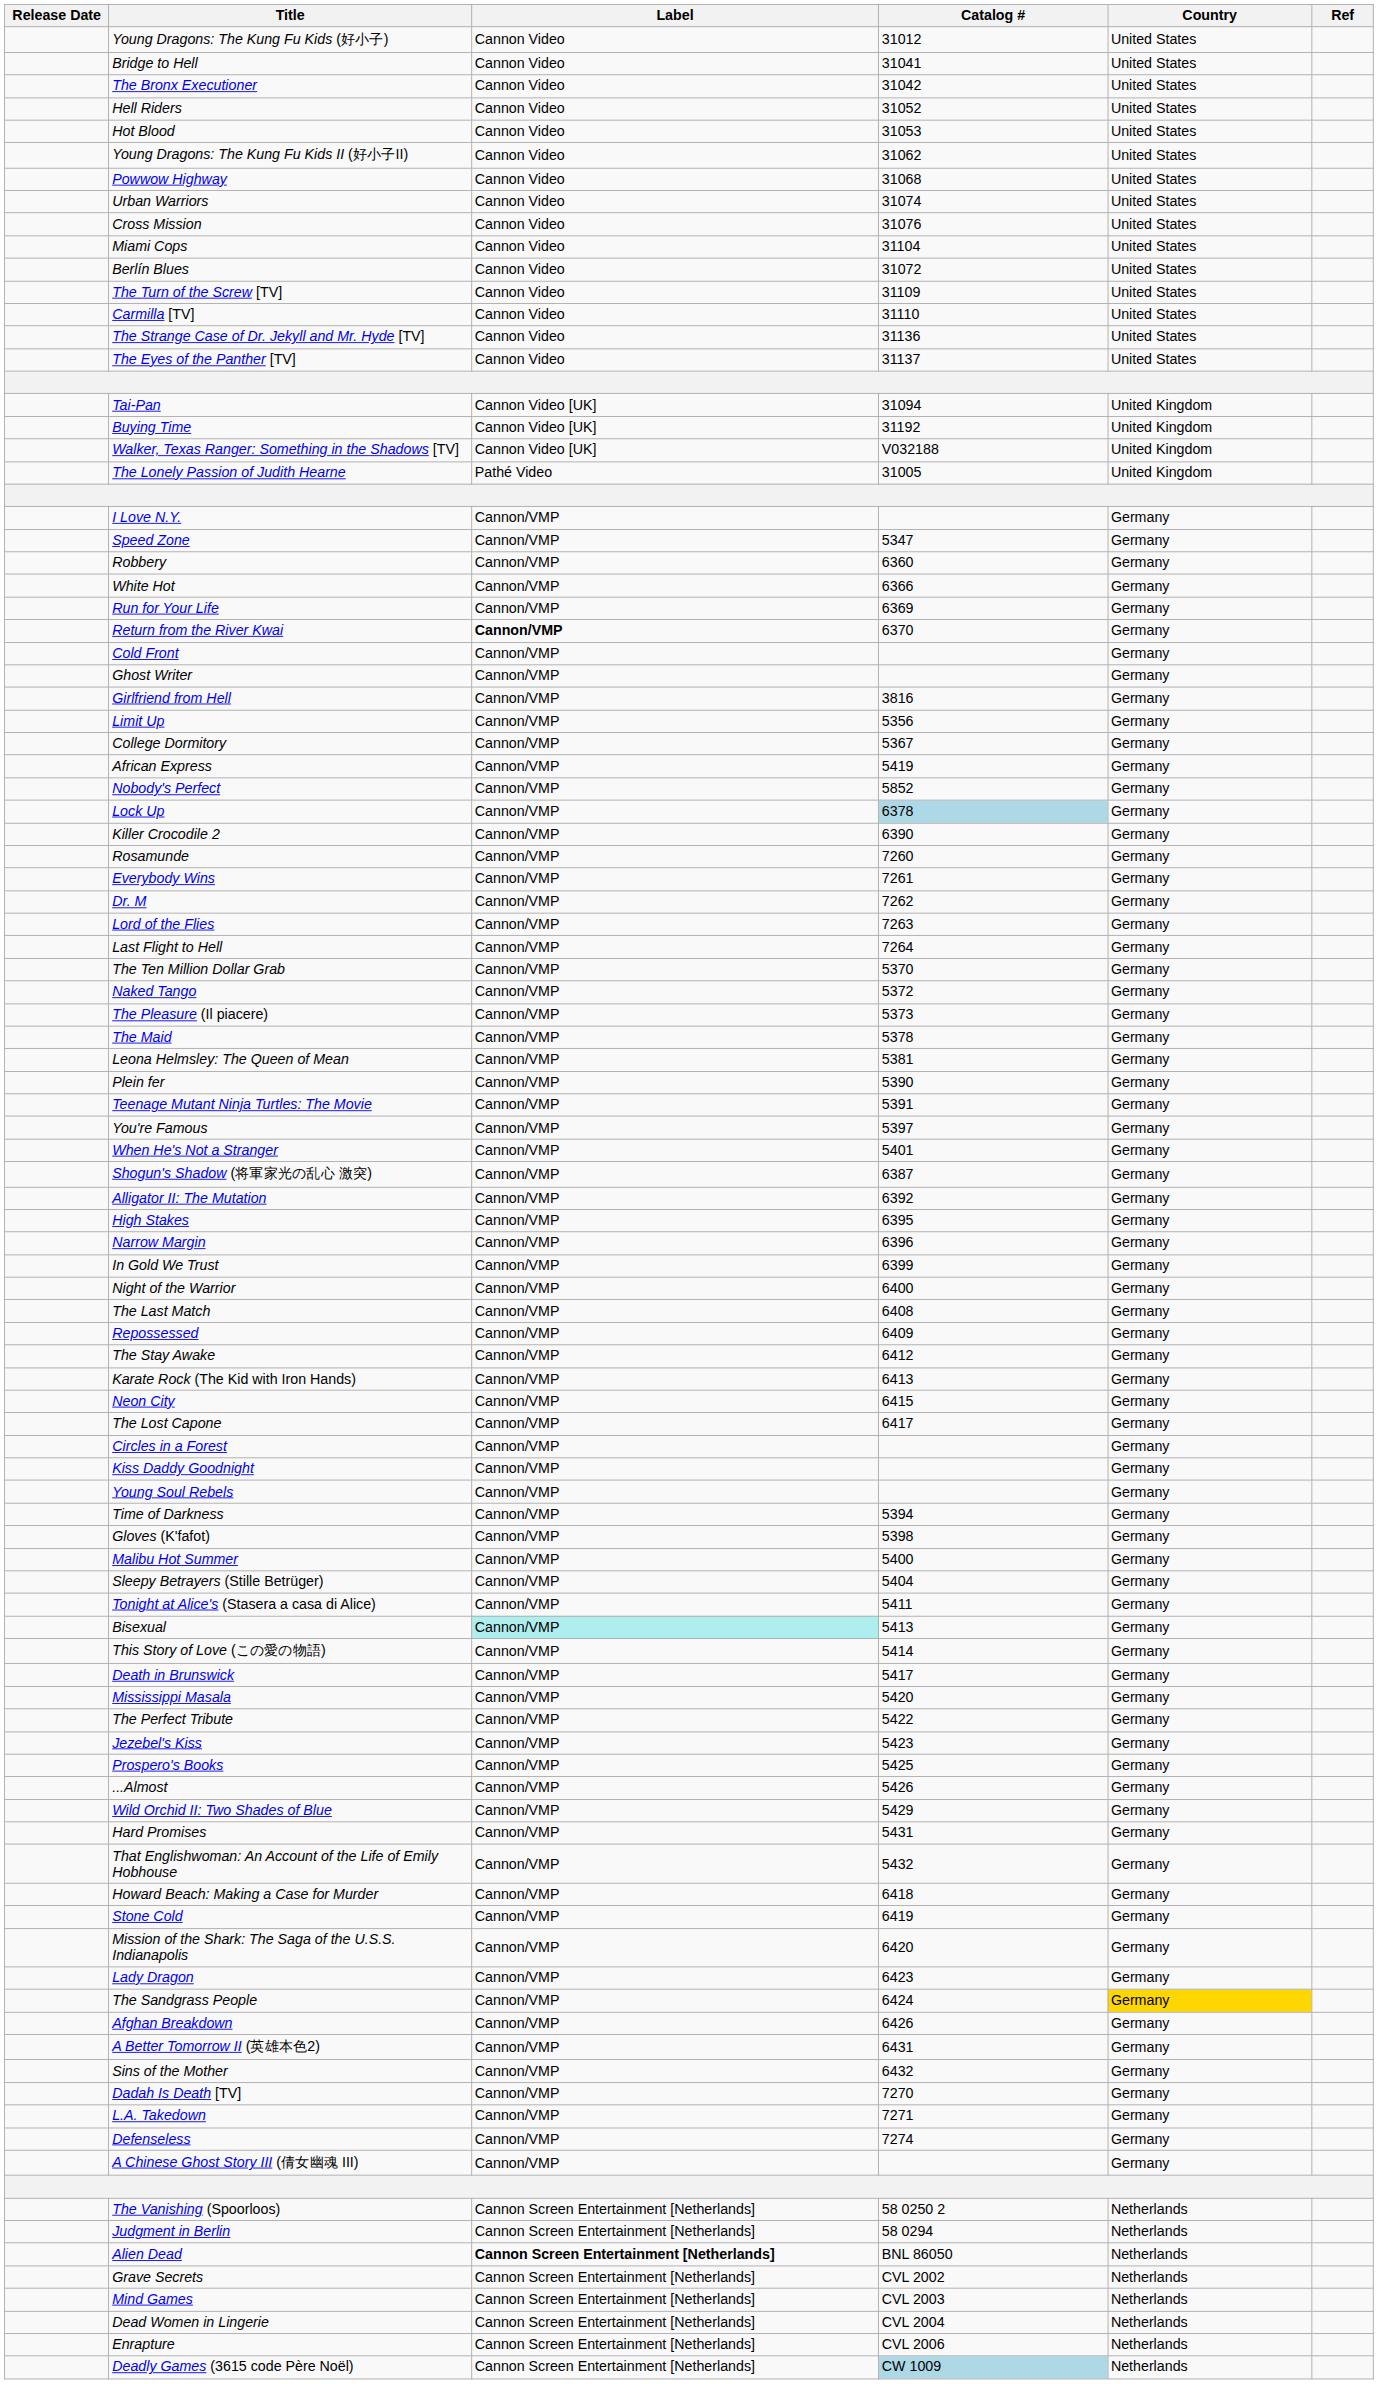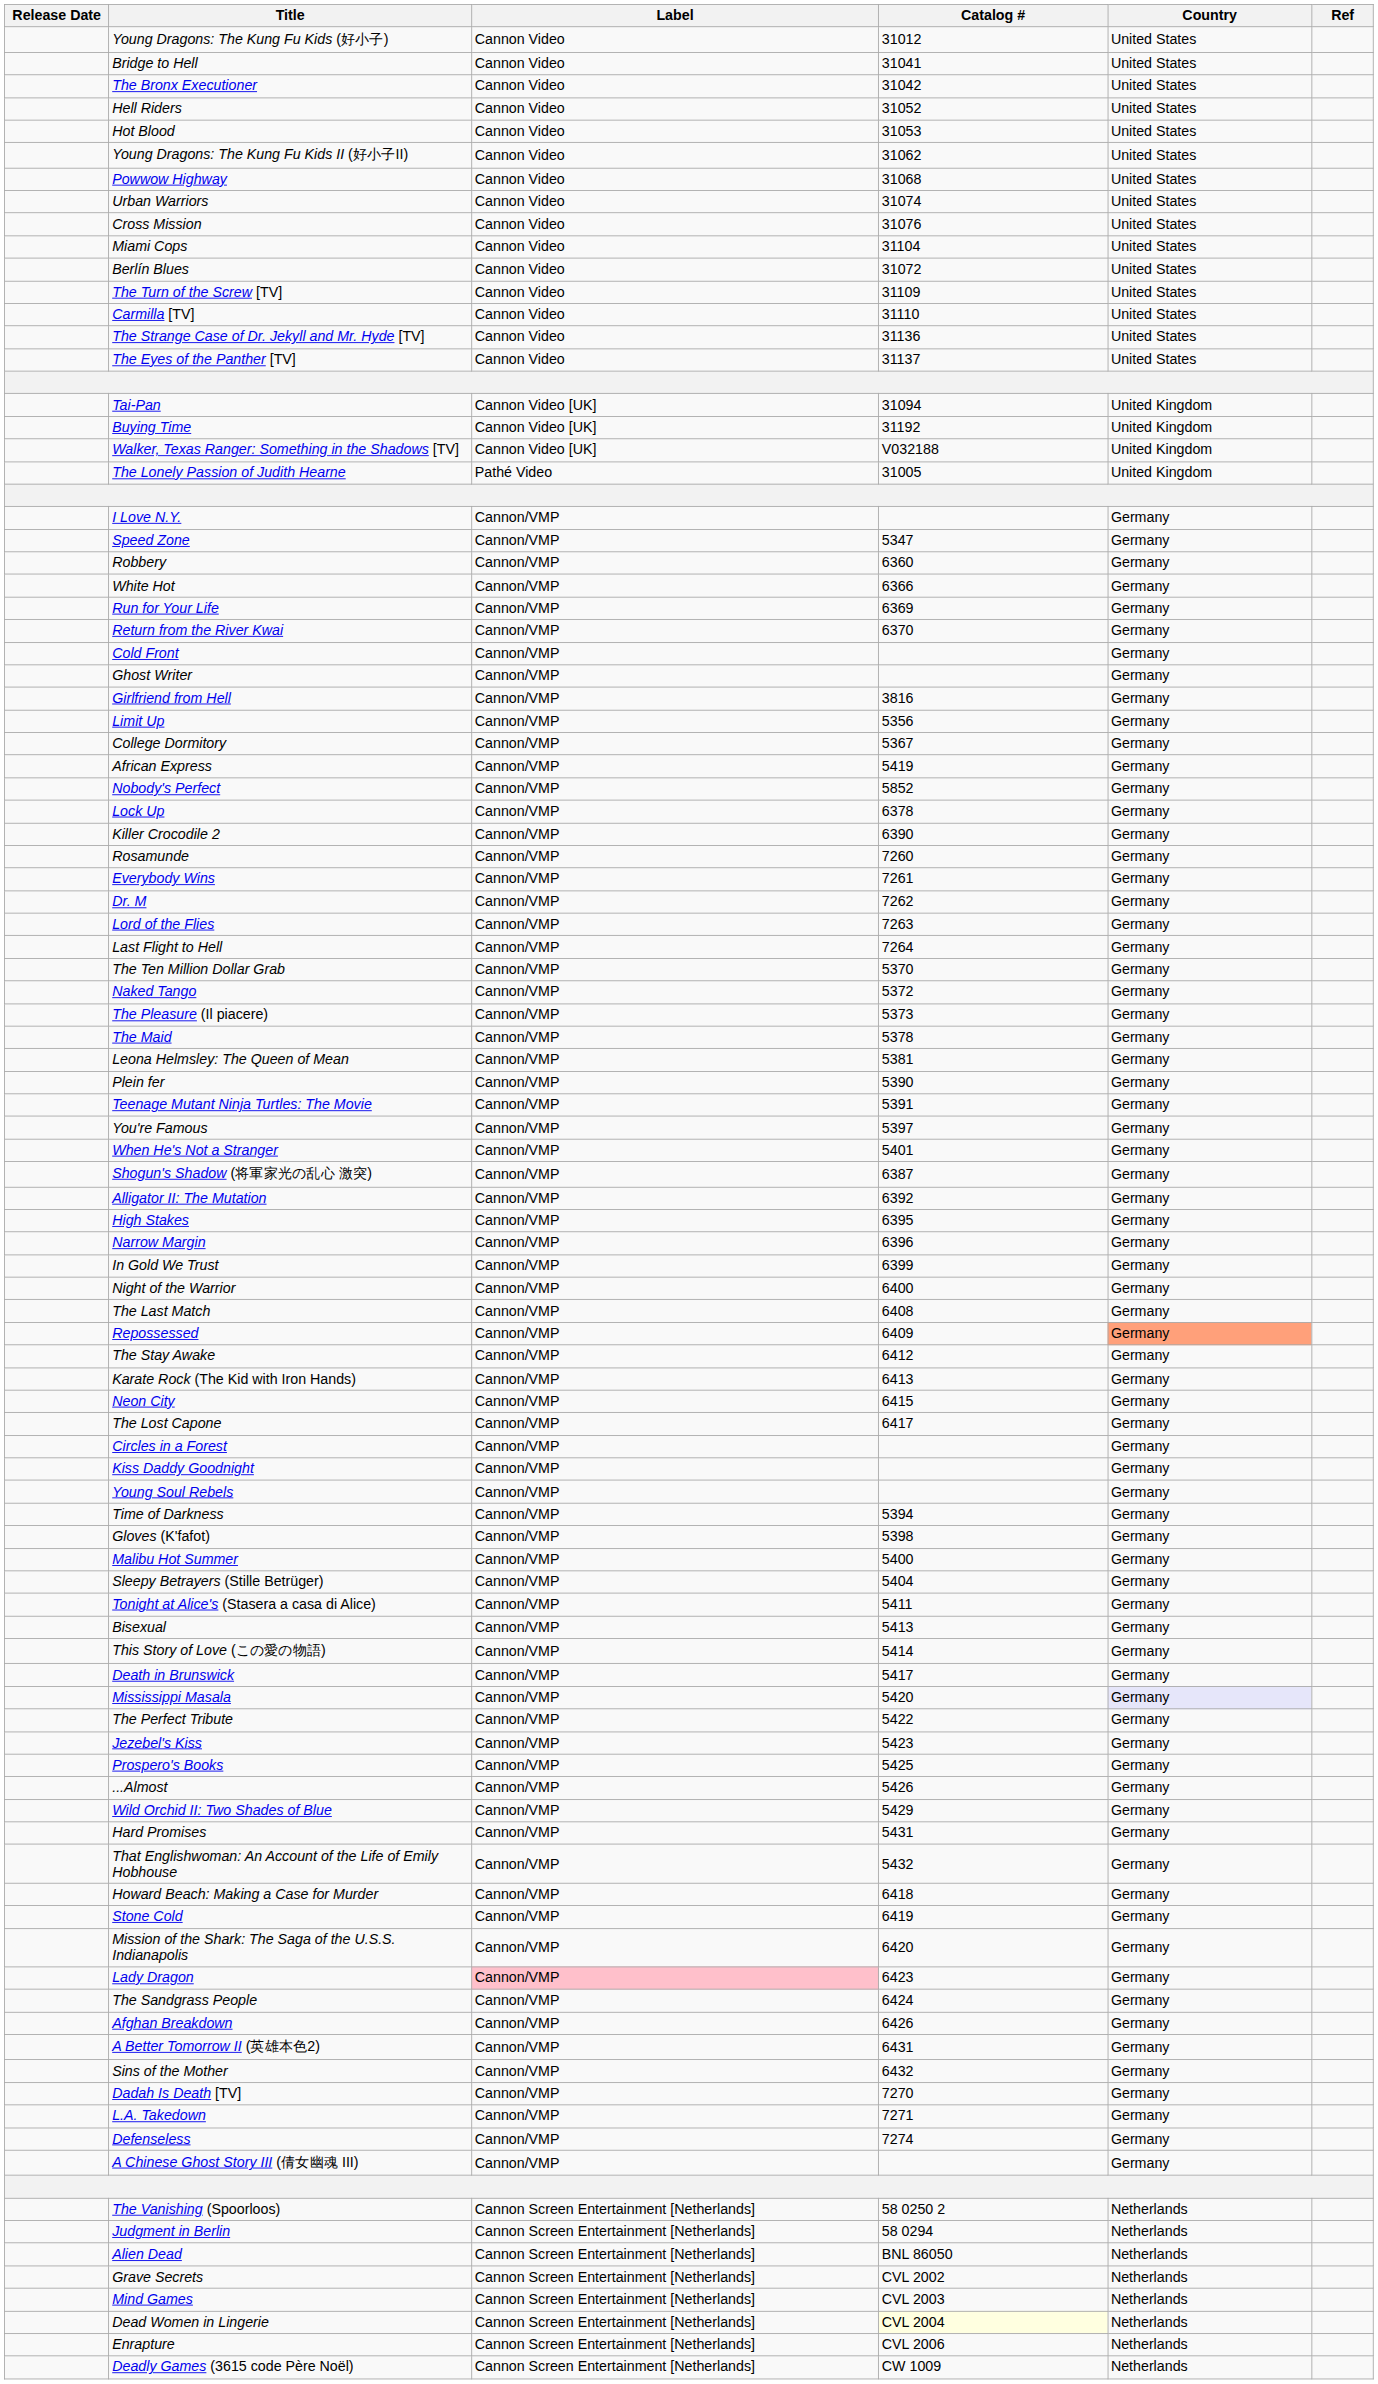Return from the River Kwai | Label: bold -> normal
Lock Up | Catalog #: lightblue background -> no background
Repossessed | Country: no background -> lightsalmon background
Bisexual | Label: paleturquoise background -> no background
Mississippi Masala | Country: no background -> lavender background
Lady Dragon | Label: no background -> pink background
The Sandgrass People | Country: gold background -> no background
Alien Dead | Label: bold -> normal
Dead Women in Lingerie | Catalog #: no background -> lightyellow background
Deadly Games (3615 code Père Noël) | Catalog #: lightblue background -> no background
